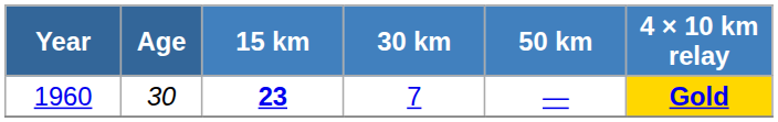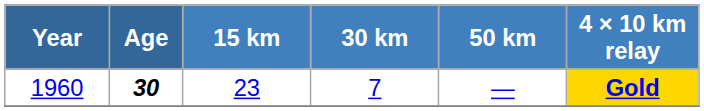1960 | Age: normal -> bold
1960 | 15 km: bold -> normal
